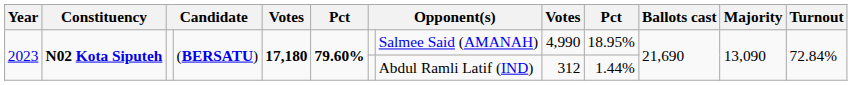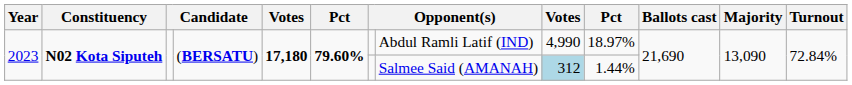row 2 | column 8: Salmee Said (AMANAH) -> Abdul Ramli Latif (IND)
row 2 | column 10: 18.95% -> 18.97%
row 3 | column 8: Abdul Ramli Latif (IND) -> Salmee Said (AMANAH)
row 3 | column 9: no background -> lightblue background
